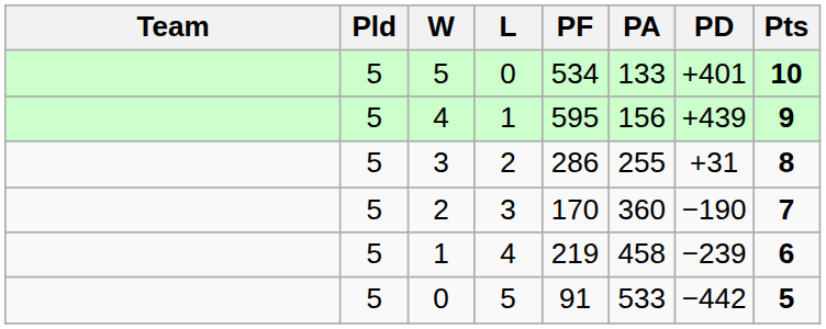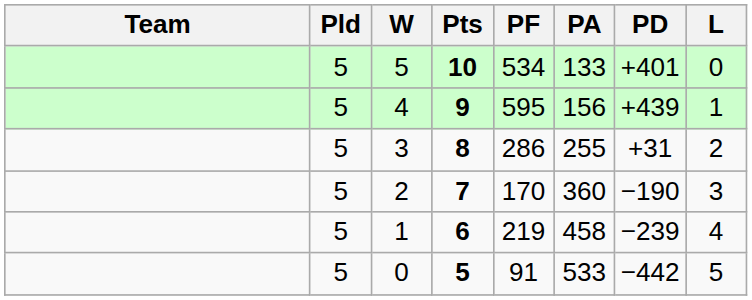columns swapped: L <-> Pts
